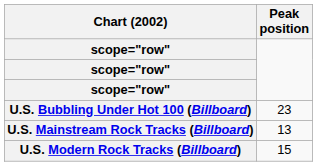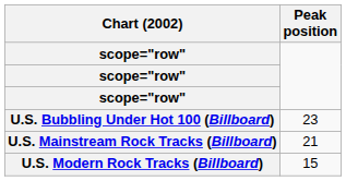U.S. Mainstream Rock Tracks (Billboard) | Peak position: 13 -> 21
